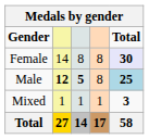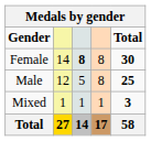Female | column 3: normal -> bold
Female | Total: lavender background -> no background
Male | column 2: bold -> normal
Male | column 3: bold -> normal
Male | Total: lightblue background -> no background
